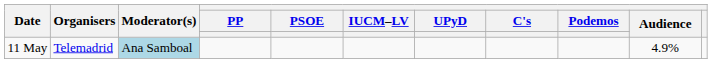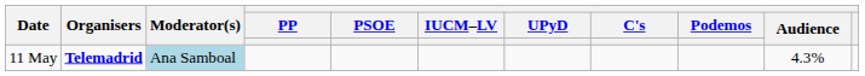11 May | Organisers: normal -> bold
11 May | Audience: 4.9% -> 4.3%
